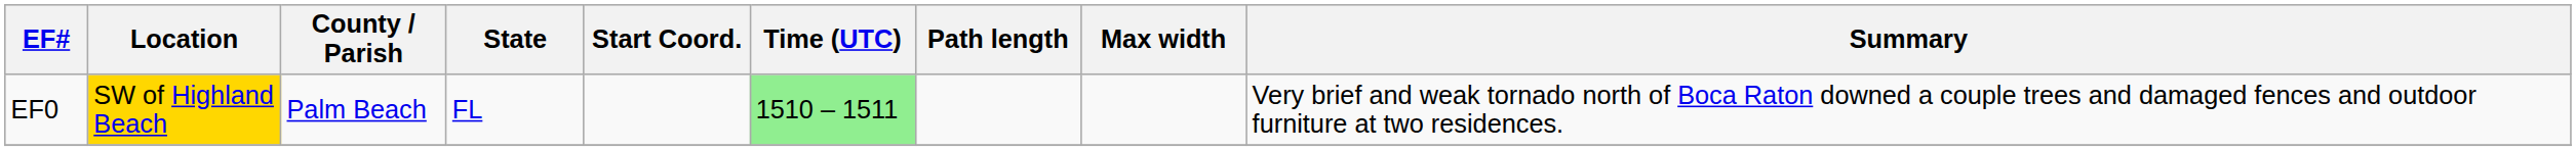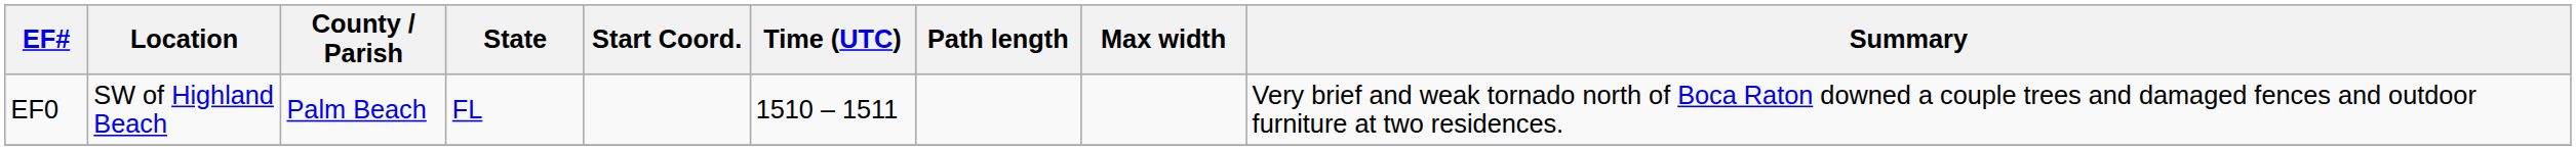EF0 | Location: gold background -> no background
EF0 | Time (UTC): lightgreen background -> no background
